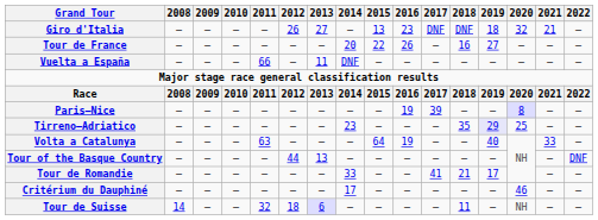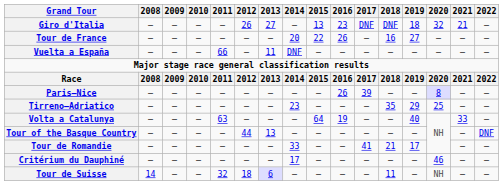Paris–Nice | 2016: 19 -> 26
Tirreno–Adriatico | 2019: lavender background -> no background
